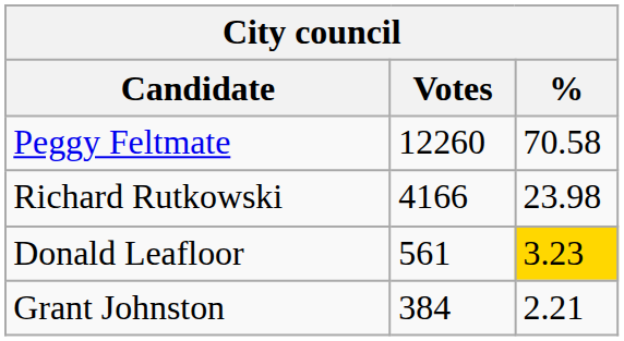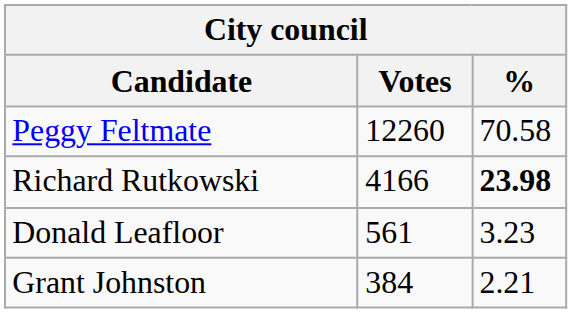Richard Rutkowski | %: normal -> bold
Donald Leafloor | %: gold background -> no background
